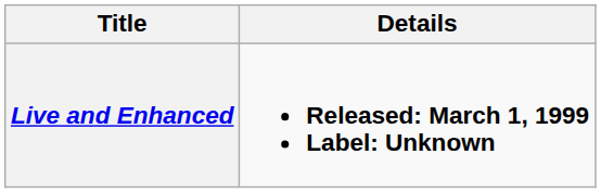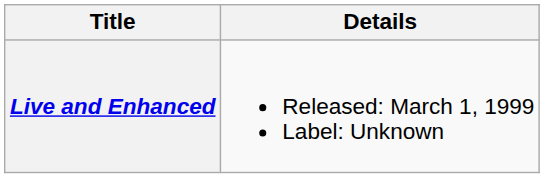Live and Enhanced | Details: bold -> normal
